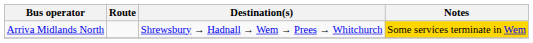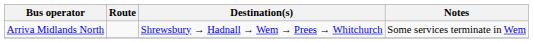Arriva Midlands North | Notes: gold background -> no background
